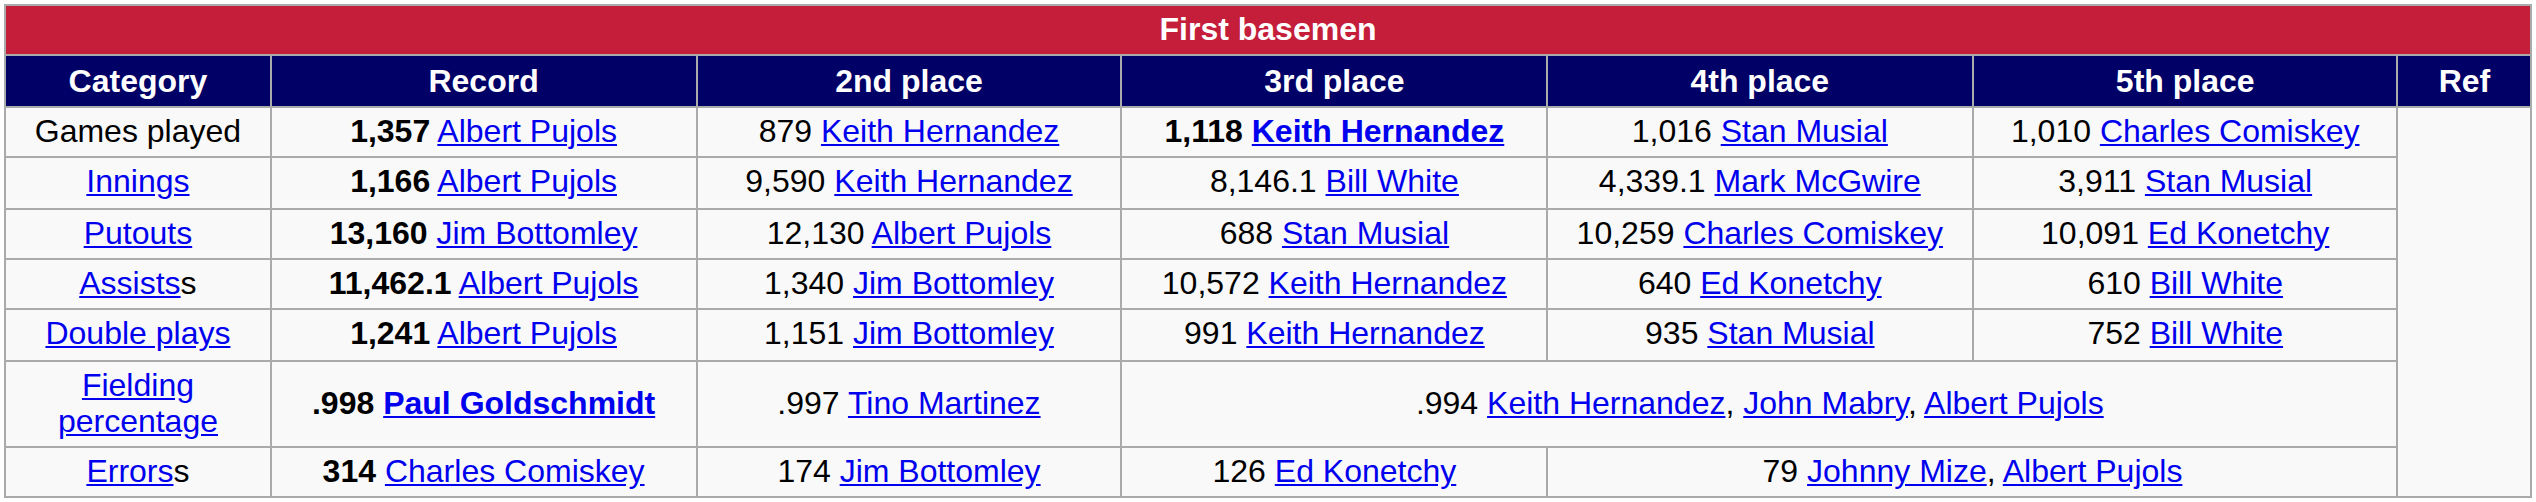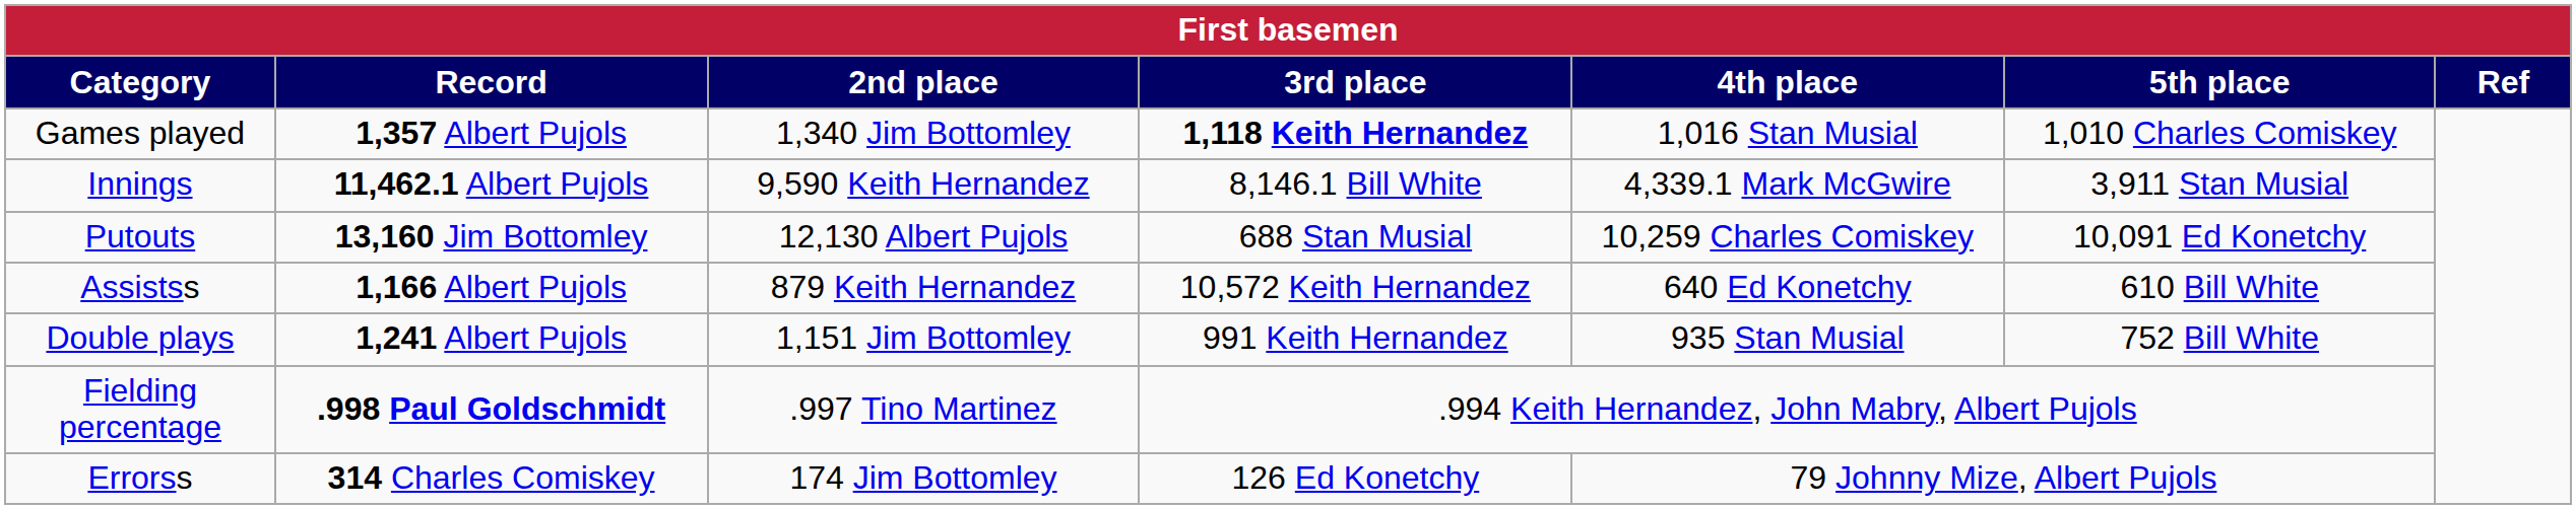Games played | 2nd place: 879 Keith Hernandez -> 1,340 Jim Bottomley
Innings | Record: 1,166 Albert Pujols -> 11,462.1 Albert Pujols
Assistss | Record: 11,462.1 Albert Pujols -> 1,166 Albert Pujols
Assistss | 2nd place: 1,340 Jim Bottomley -> 879 Keith Hernandez
